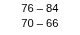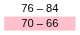70 – 66 | column 1: no background -> pink background
